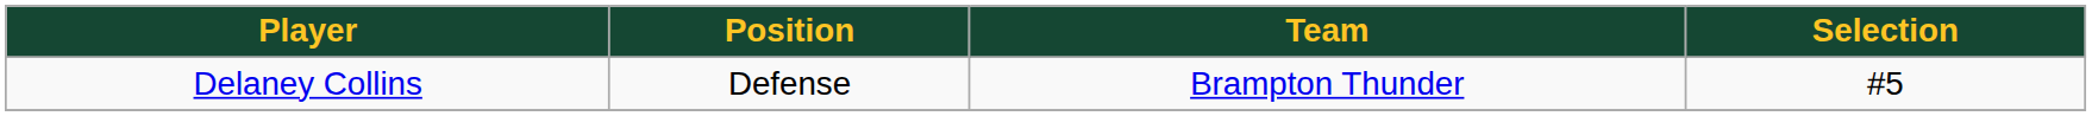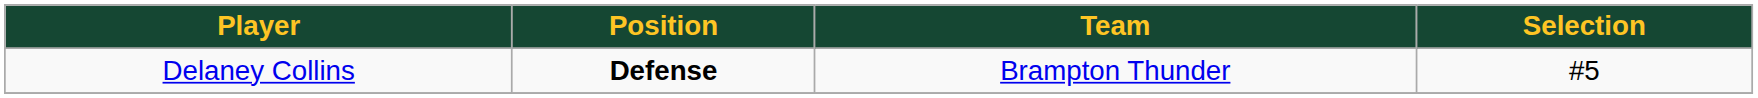Delaney Collins | Position: normal -> bold
